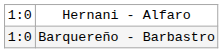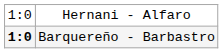Barquereño - Barbastro | column 1: normal -> bold
